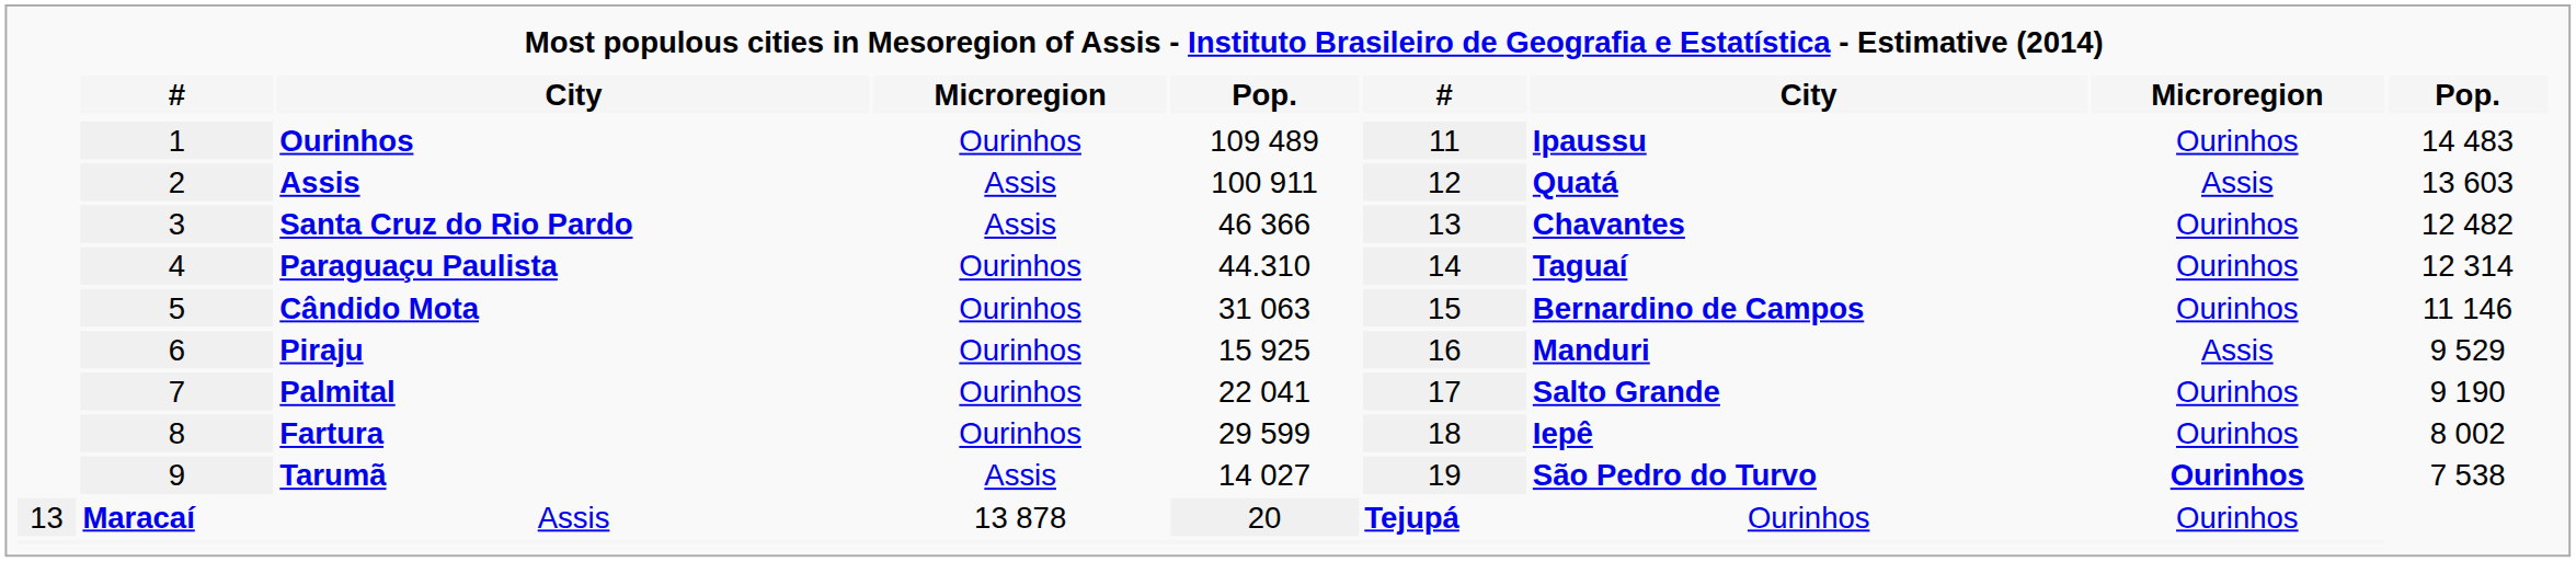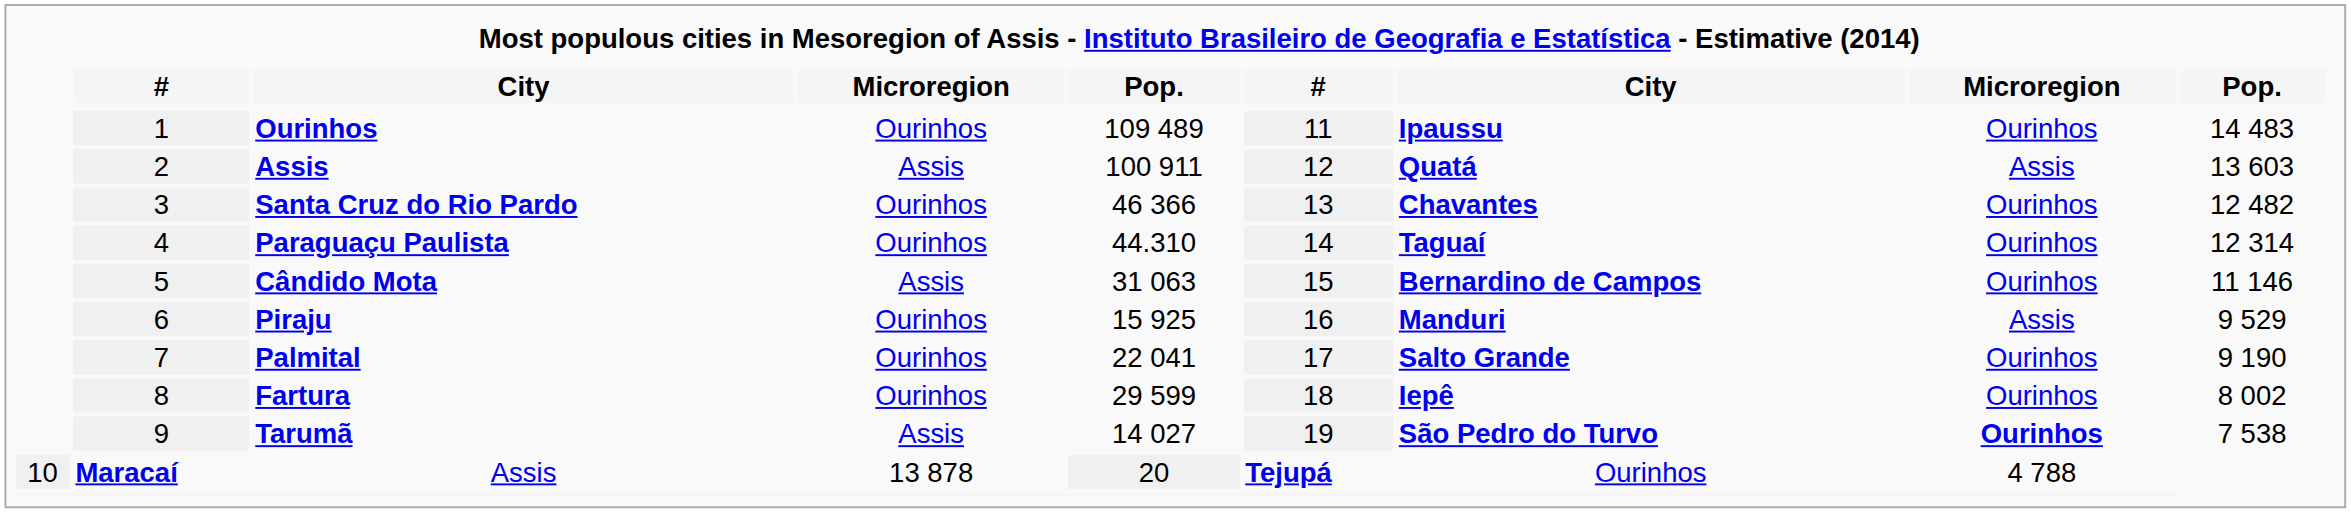Santa Cruz do Rio Pardo | column 4: Assis -> Ourinhos
Cândido Mota | column 4: Ourinhos -> Assis
Maracaí / Assis | column 1: 13 -> 10
Maracaí / Assis | column 8: Ourinhos -> 4 788
